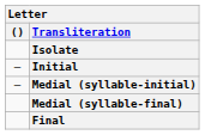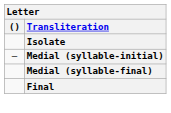- row: — | Initial
